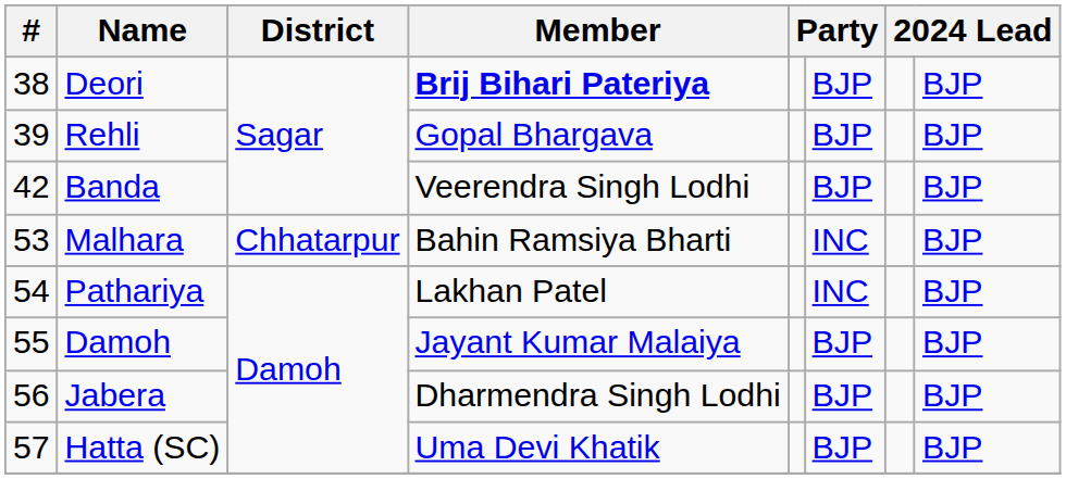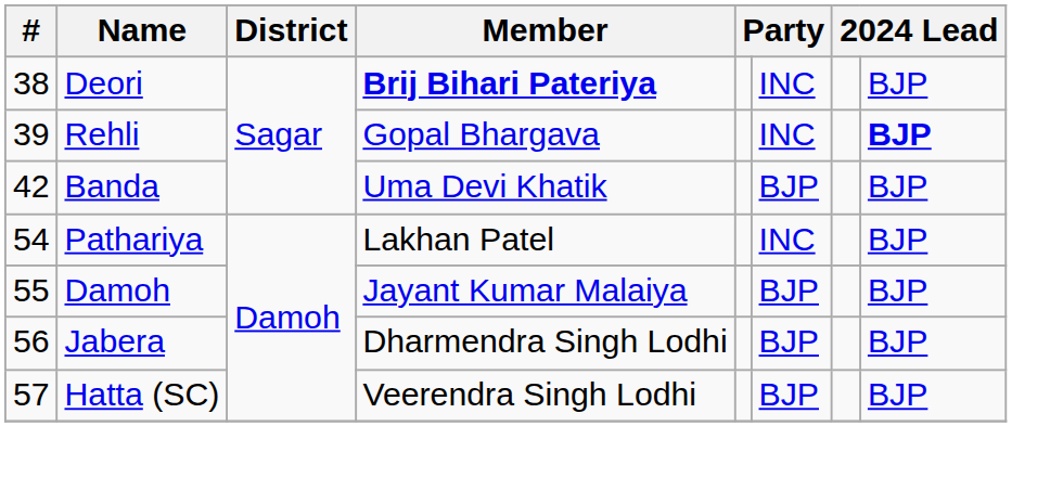Deori | column 6: BJP -> INC
Rehli | column 6: BJP -> INC
Rehli | column 8: normal -> bold
Banda | Member: Veerendra Singh Lodhi -> Uma Devi Khatik
- row: 53 | Malhara | Chhatarpur | Bahin Ramsiya Bharti | INC | BJP
Hatta (SC) | Member: Uma Devi Khatik -> Veerendra Singh Lodhi
